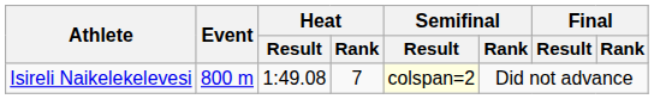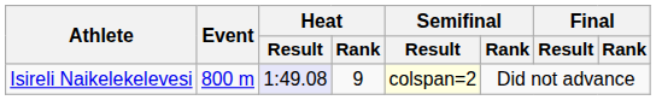Isireli Naikelekelevesi | Heat / Result: no background -> lavender background
Isireli Naikelekelevesi | Heat / Rank: 7 -> 9
